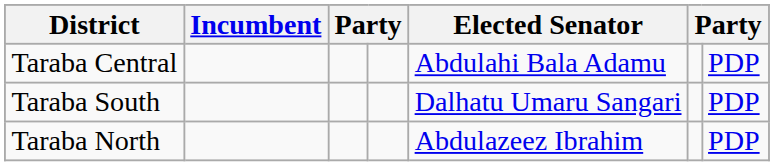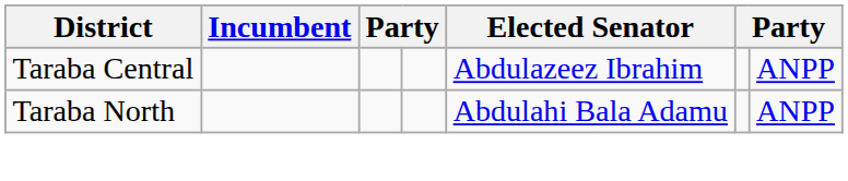Taraba Central | Elected Senator: Abdulahi Bala Adamu -> Abdulazeez Ibrahim
Taraba Central | column 7: PDP -> ANPP
- row: Taraba South | Dalhatu Umaru Sangari | PDP
Taraba North | Elected Senator: Abdulazeez Ibrahim -> Abdulahi Bala Adamu
Taraba North | column 7: PDP -> ANPP
